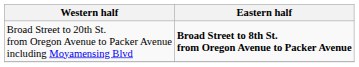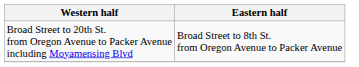row 2 | Eastern half: bold -> normal
